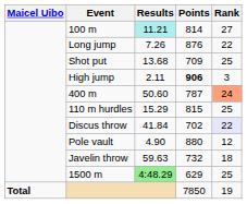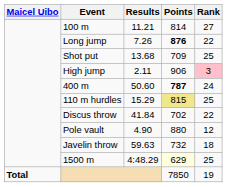100 m | Results: paleturquoise background -> no background
Long jump | Points: normal -> bold
High jump | Points: bold -> normal
High jump | Rank: no background -> pink background
400 m | Points: normal -> bold
400 m | Rank: lightsalmon background -> no background
110 m hurdles | Points: no background -> khaki background
Discus throw | Rank: lavender background -> no background
1500 m | Results: lightgreen background -> no background
1500 m | Points: no background -> lightyellow background
